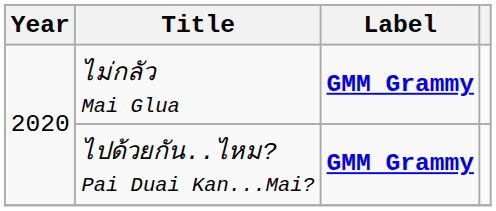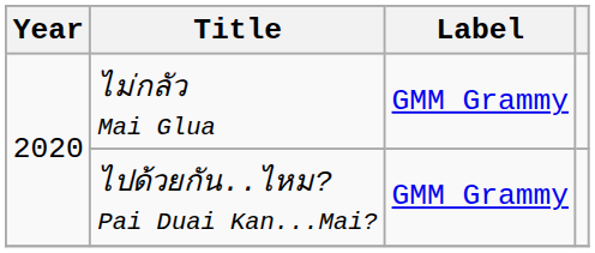ไม่กลัว Mai Glua | Label: bold -> normal
ไปด้วยกัน..ไหม? Pai Duai Kan...Mai? | Label: bold -> normal
